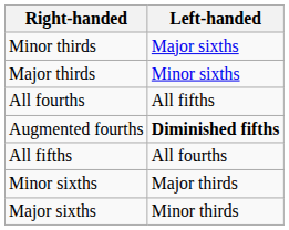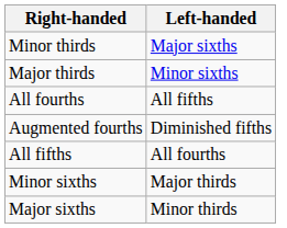Augmented fourths | Left-handed: bold -> normal
